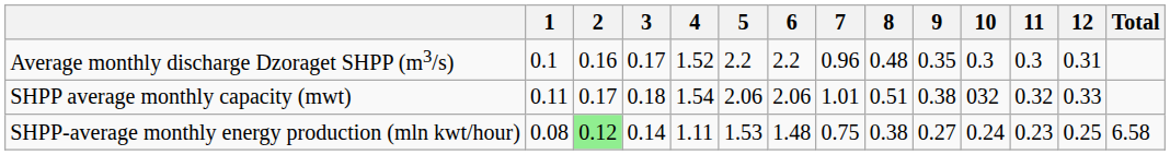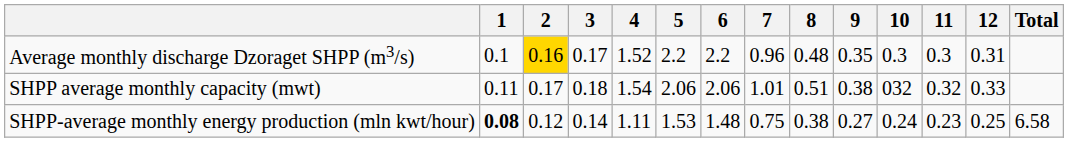row 2 | 2: no background -> gold background
row 4 | 1: normal -> bold
row 4 | 2: lightgreen background -> no background
